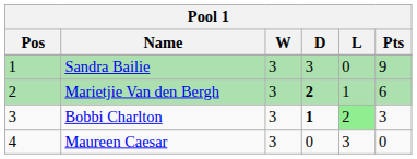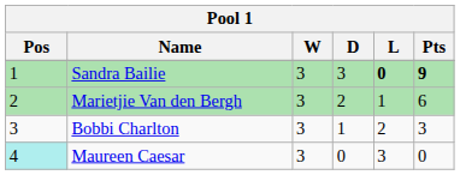Sandra Bailie | L: normal -> bold
Sandra Bailie | Pts: normal -> bold
Marietjie Van den Bergh | D: bold -> normal
Bobbi Charlton | D: bold -> normal
Bobbi Charlton | L: lightgreen background -> no background
Maureen Caesar | Pos: no background -> paleturquoise background
